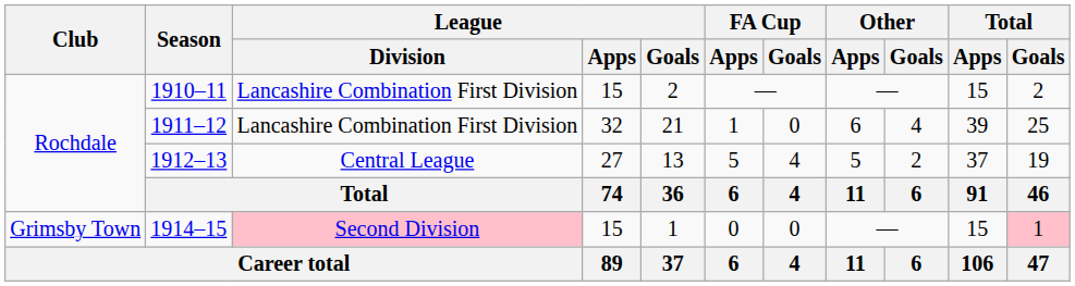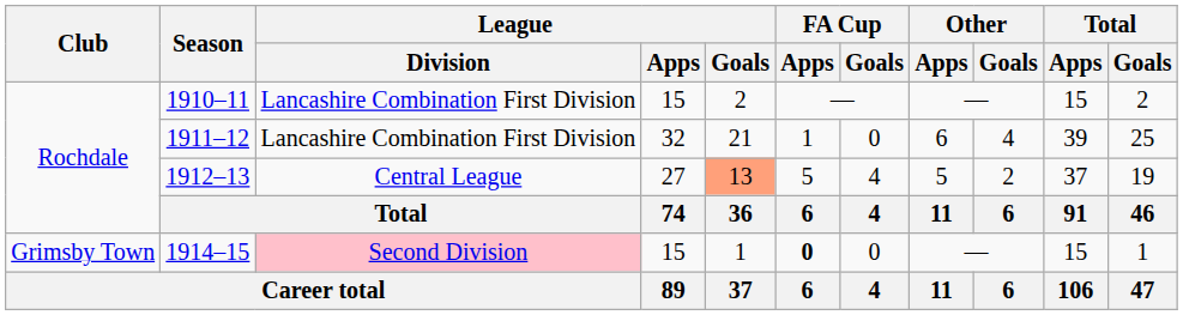1912–13 | League / Goals: no background -> lightsalmon background
1914–15 | FA Cup / Apps: normal -> bold
1914–15 | Total / Goals: pink background -> no background
